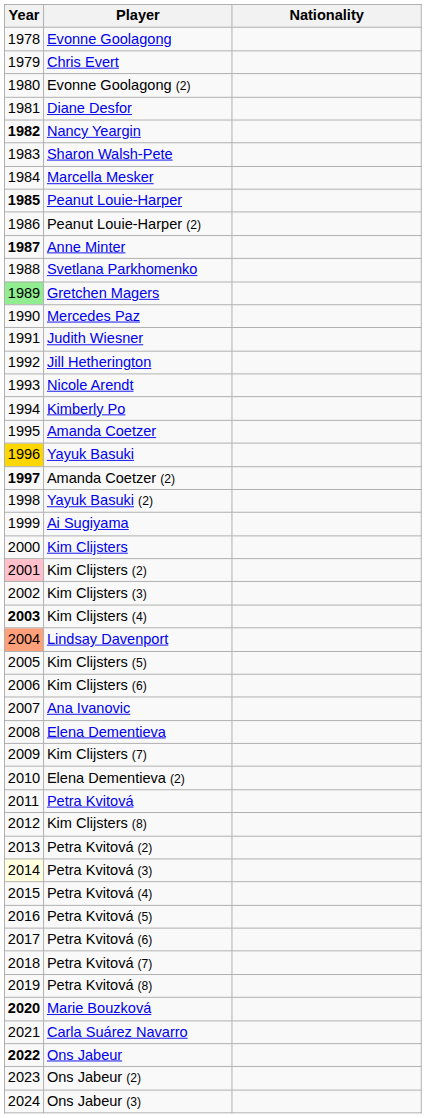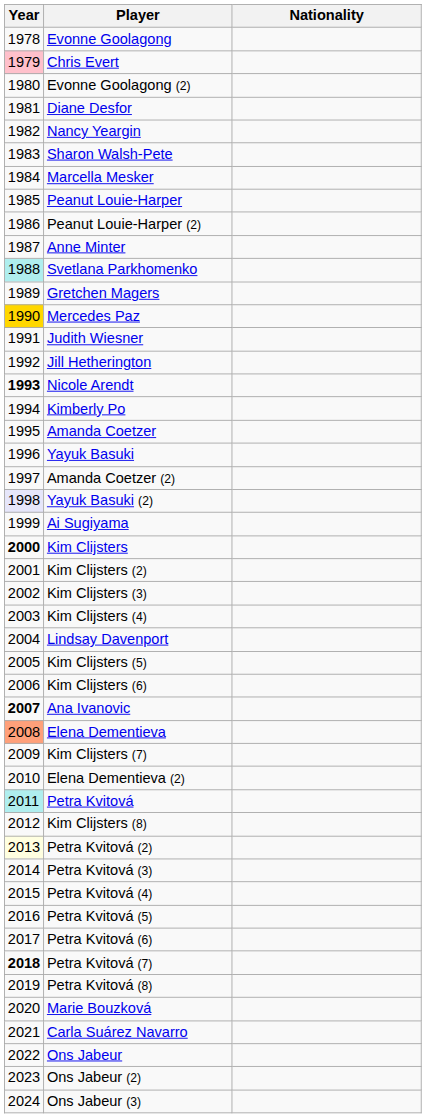Chris Evert | Year: no background -> pink background
Nancy Yeargin | Year: bold -> normal
Peanut Louie-Harper | Year: bold -> normal
Anne Minter | Year: bold -> normal
Svetlana Parkhomenko | Year: no background -> paleturquoise background
Gretchen Magers | Year: lightgreen background -> no background
Mercedes Paz | Year: no background -> gold background
Nicole Arendt | Year: normal -> bold
Yayuk Basuki | Year: gold background -> no background
Amanda Coetzer (2) | Year: bold -> normal
Yayuk Basuki (2) | Year: no background -> lavender background
Kim Clijsters | Year: normal -> bold
Kim Clijsters (2) | Year: pink background -> no background
Kim Clijsters (4) | Year: bold -> normal
Lindsay Davenport | Year: lightsalmon background -> no background
Ana Ivanovic | Year: normal -> bold
Elena Dementieva | Year: no background -> lightsalmon background
Petra Kvitová | Year: no background -> paleturquoise background
Petra Kvitová (2) | Year: no background -> lightyellow background
Petra Kvitová (3) | Year: lightyellow background -> no background
Petra Kvitová (7) | Year: normal -> bold
Marie Bouzková | Year: bold -> normal
Ons Jabeur | Year: bold -> normal
